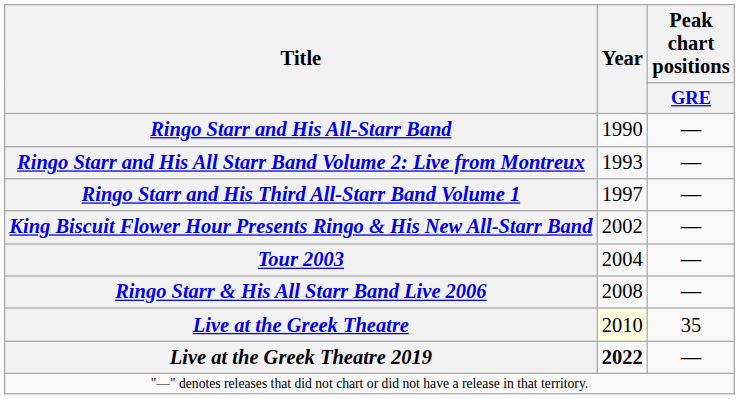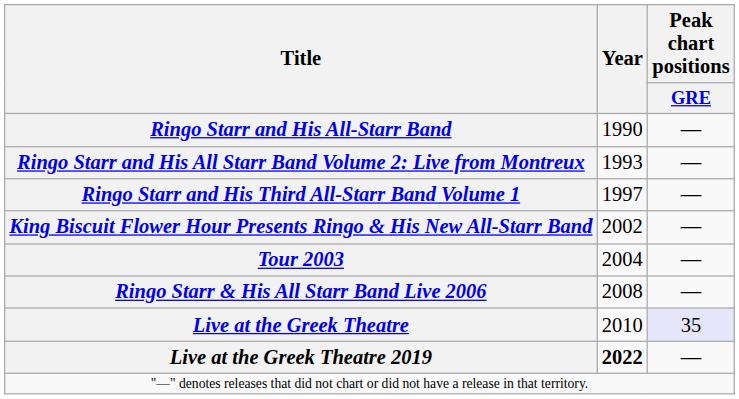Live at the Greek Theatre | Year: lightyellow background -> no background
Live at the Greek Theatre | Peak chart positions / GRE: no background -> lavender background
